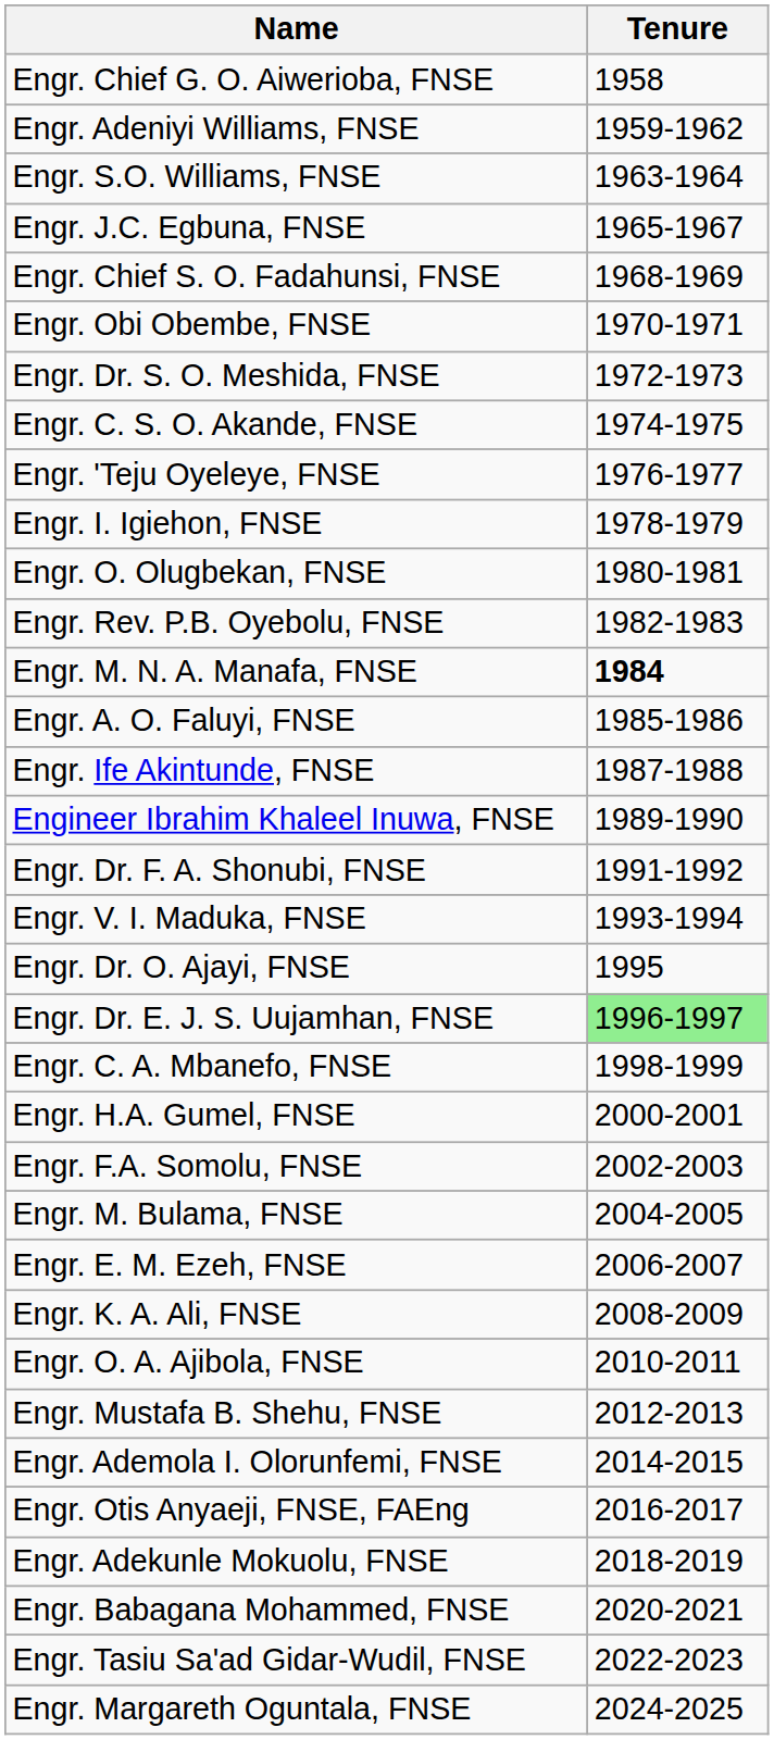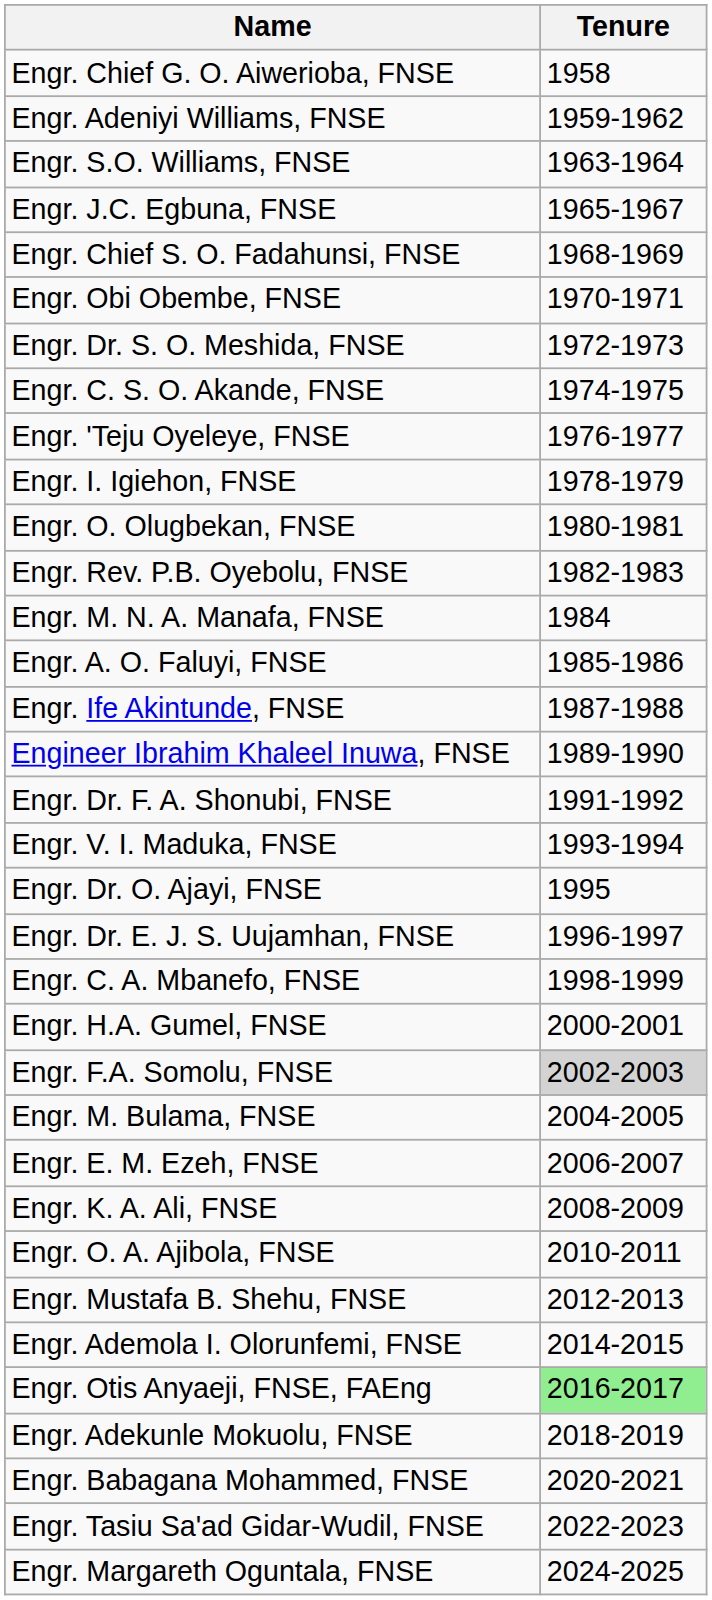Engr. M. N. A. Manafa, FNSE | Tenure: bold -> normal
Engr. Dr. E. J. S. Uujamhan, FNSE | Tenure: lightgreen background -> no background
Engr. F.A. Somolu, FNSE | Tenure: no background -> lightgrey background
Engr. Otis Anyaeji, FNSE, FAEng | Tenure: no background -> lightgreen background
